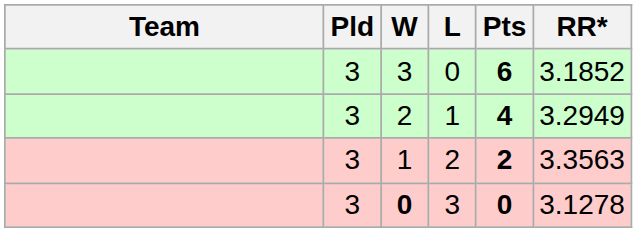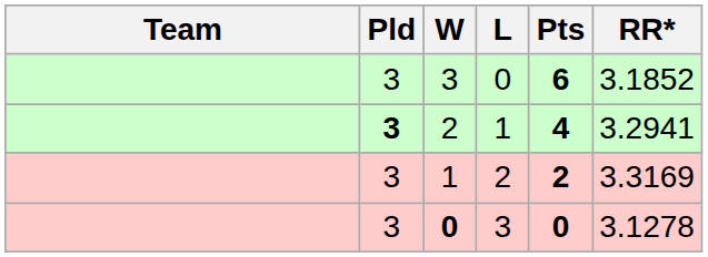row 3 | Pld: normal -> bold
row 3 | RR*: 3.2949 -> 3.2941
row 4 | RR*: 3.3563 -> 3.3169
